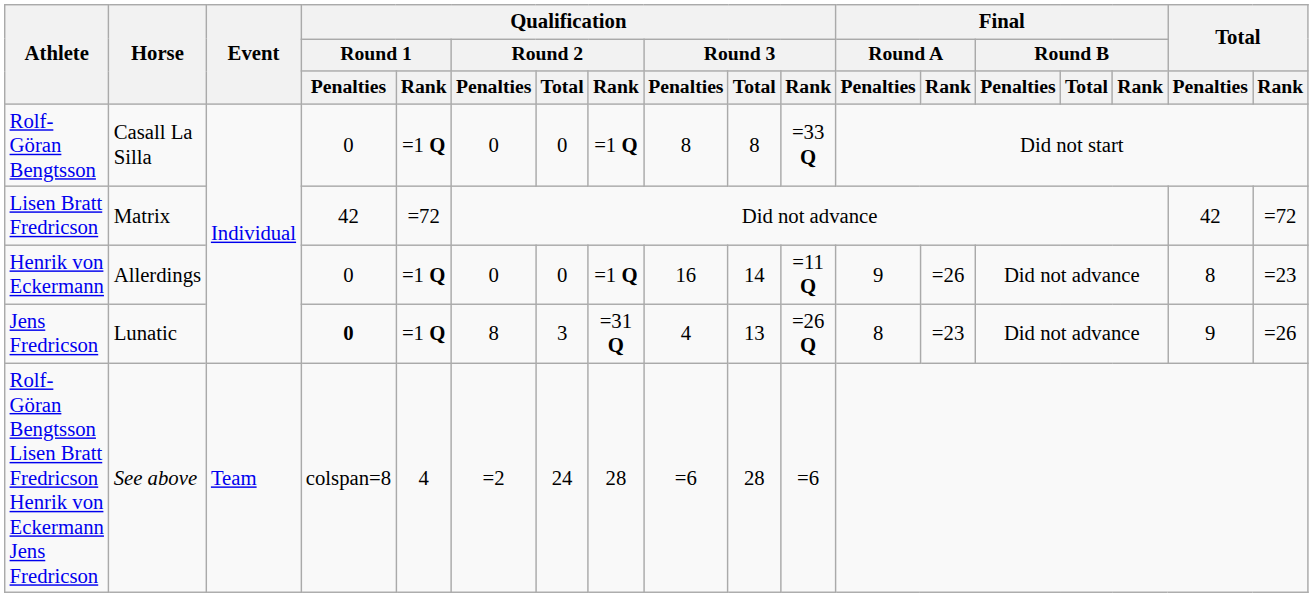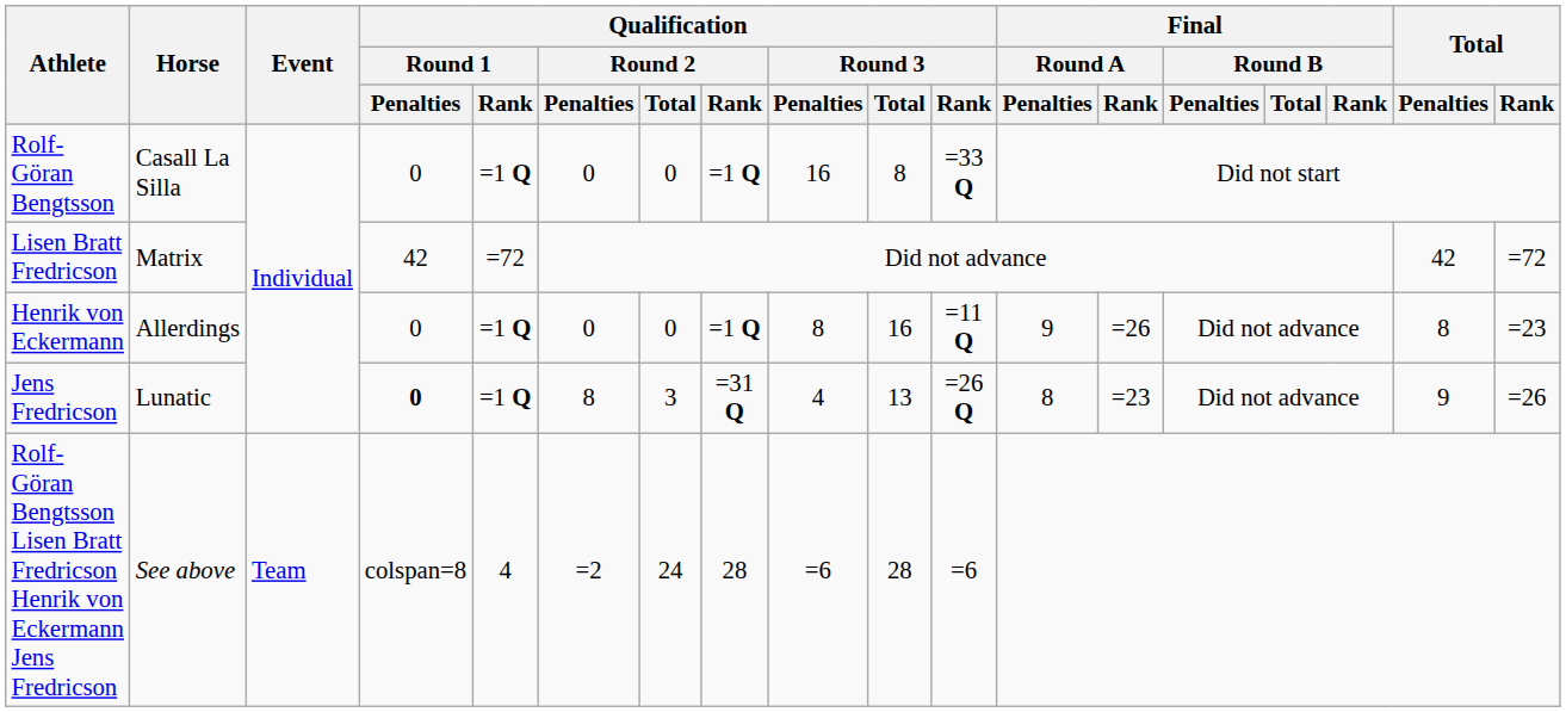Rolf-Göran Bengtsson | Qualification / Round 3 / Penalties: 8 -> 16
Henrik von Eckermann | Qualification / Round 3 / Penalties: 16 -> 8
Henrik von Eckermann | Qualification / Round 3 / Total: 14 -> 16
